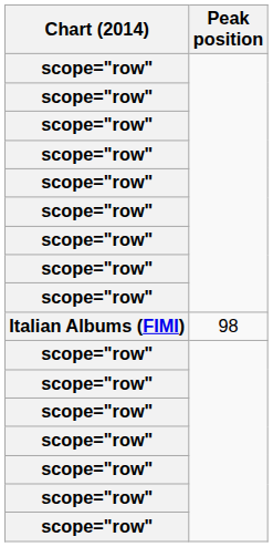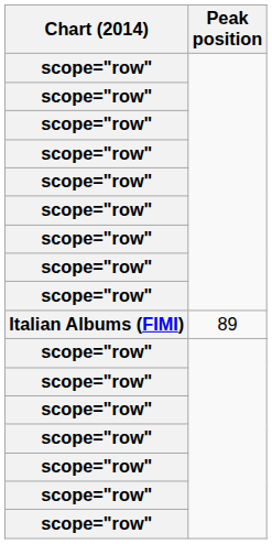Italian Albums (FIMI) | Peak position: 98 -> 89
